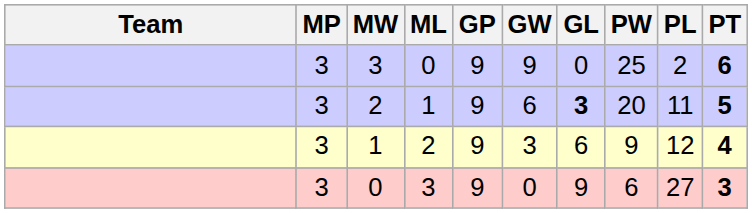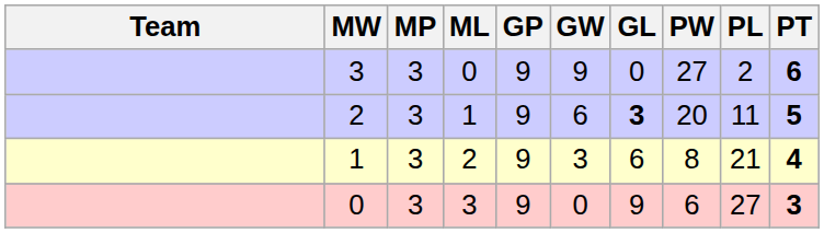columns swapped: MP <-> MW
row 2 | PW: 25 -> 27
row 4 | PW: 9 -> 8
row 4 | PL: 12 -> 21
